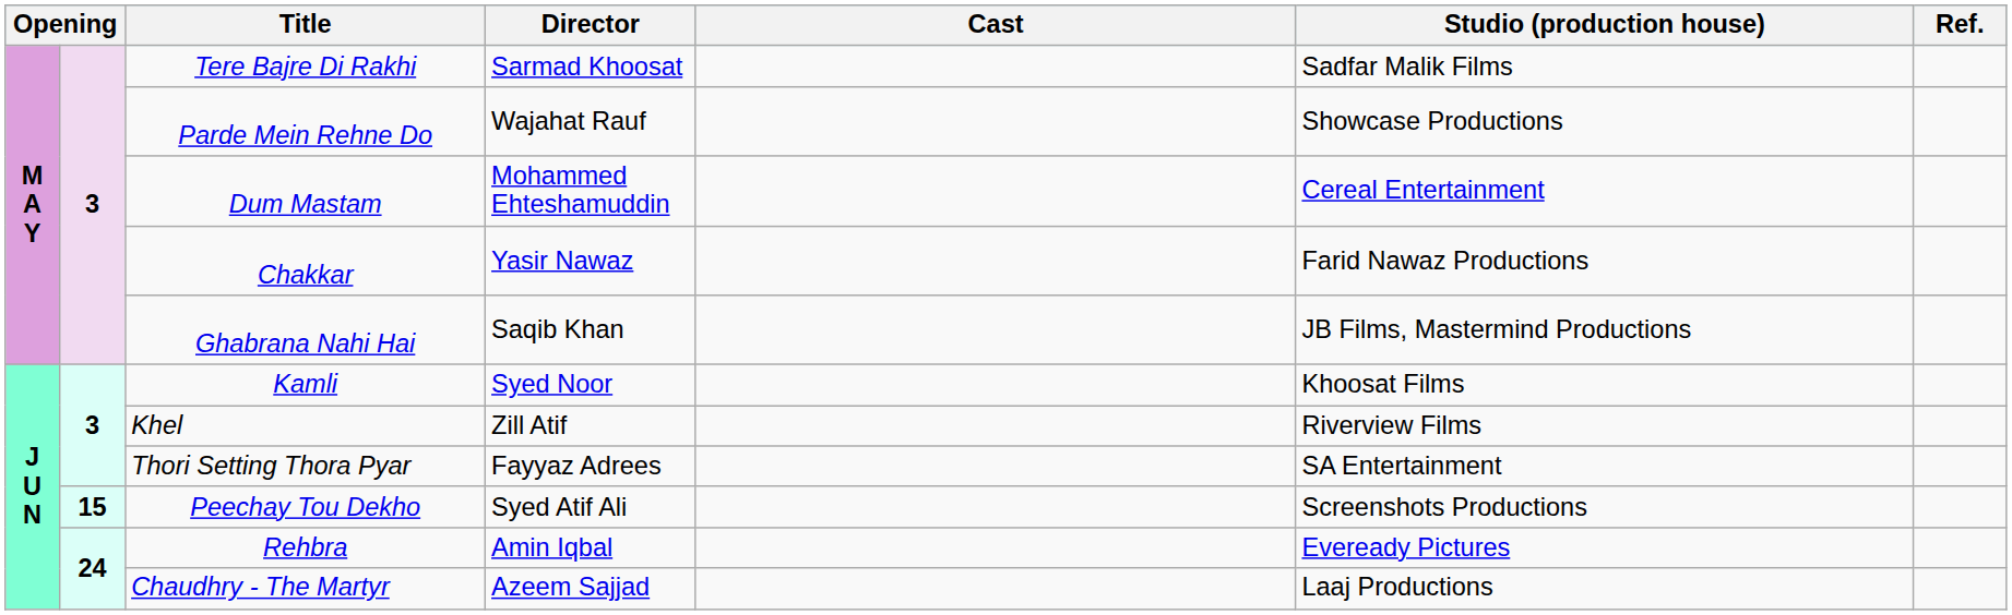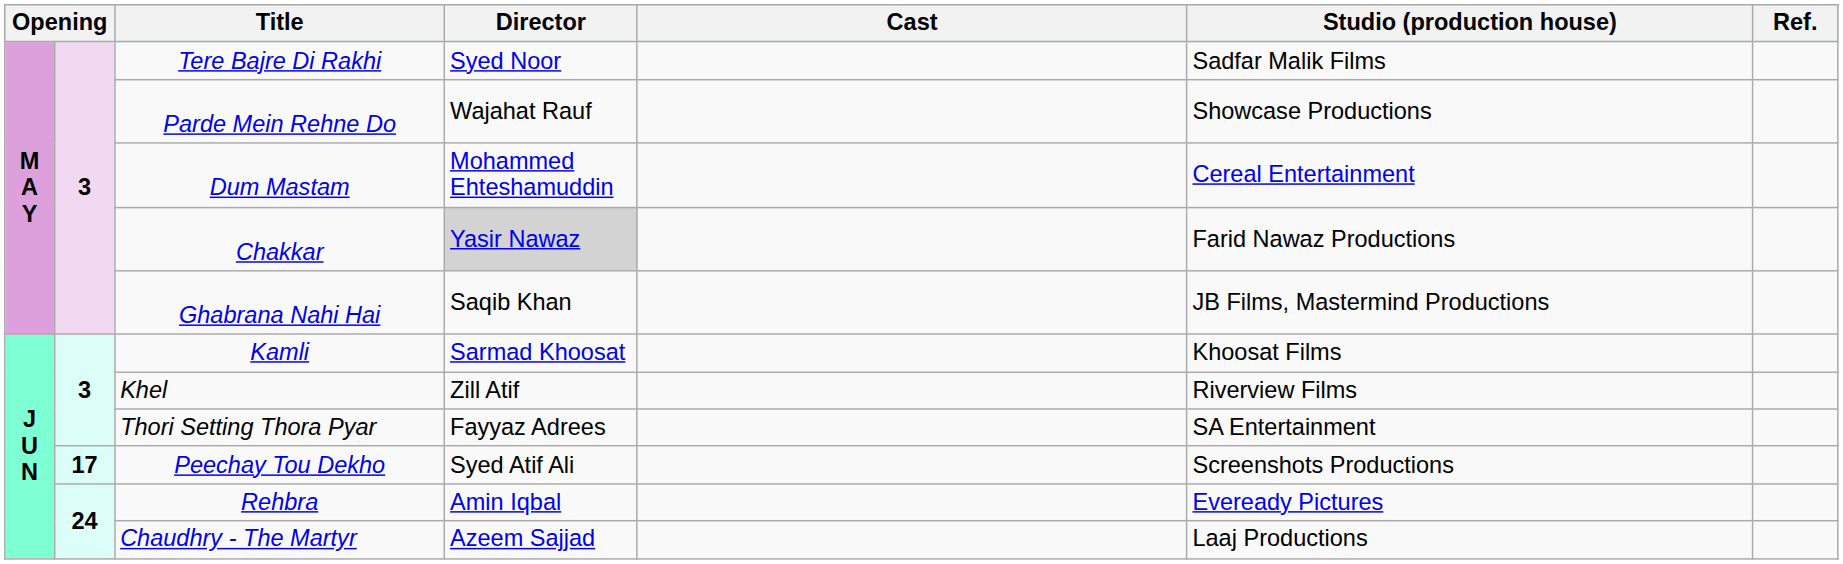Tere Bajre Di Rakhi | Director: Sarmad Khoosat -> Syed Noor
Chakkar | Director: no background -> lightgrey background
Kamli | Director: Syed Noor -> Sarmad Khoosat
Peechay Tou Dekho | column 2: 15 -> 17
